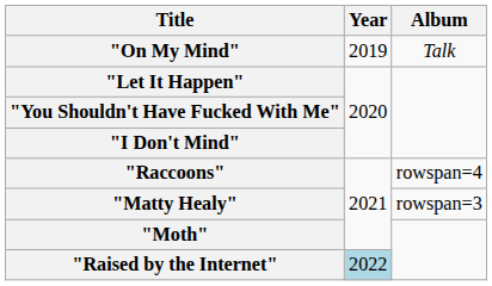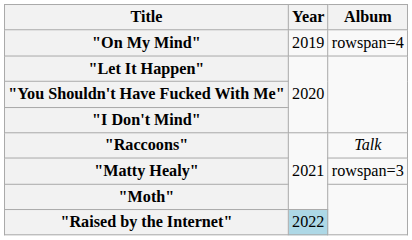"On My Mind" | Album: Talk -> rowspan=4
"Raccoons" | Album: rowspan=4 -> Talk
